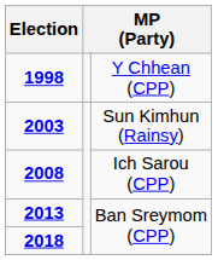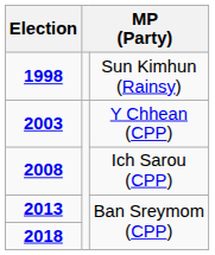1998 | column 3: Y Chhean (CPP) -> Sun Kimhun (Rainsy)
2003 | column 3: Sun Kimhun (Rainsy) -> Y Chhean (CPP)
